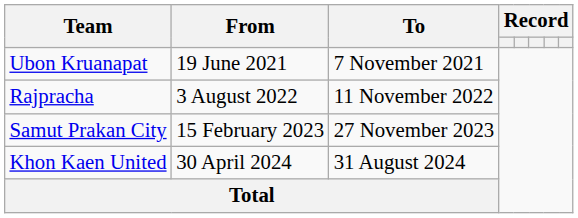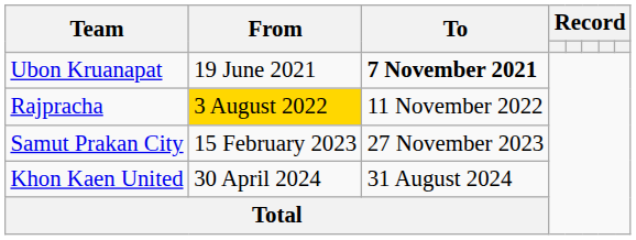Ubon Kruanapat | To: normal -> bold
Rajpracha | From: no background -> gold background
